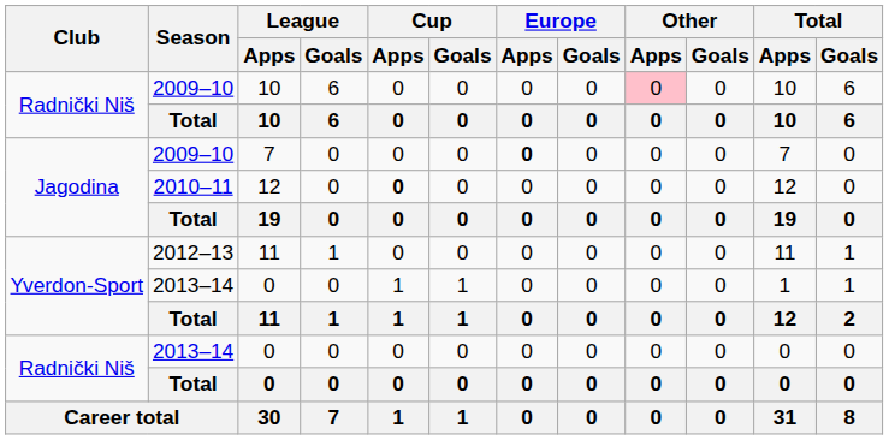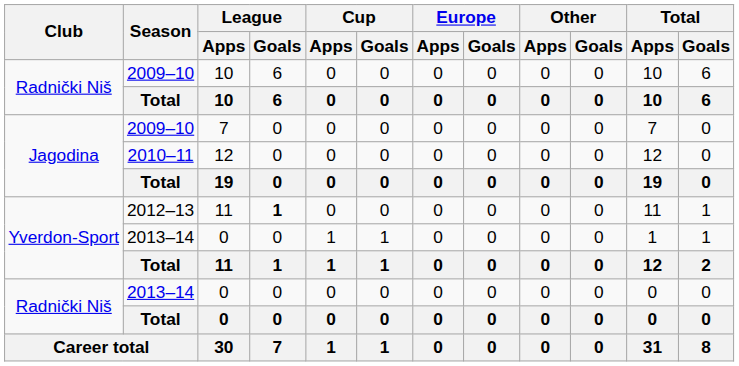row 3 | Other / Apps: pink background -> no background
row 5 | Europe / Apps: bold -> normal
row 6 | Cup / Apps: bold -> normal
row 8 | League / Goals: normal -> bold
